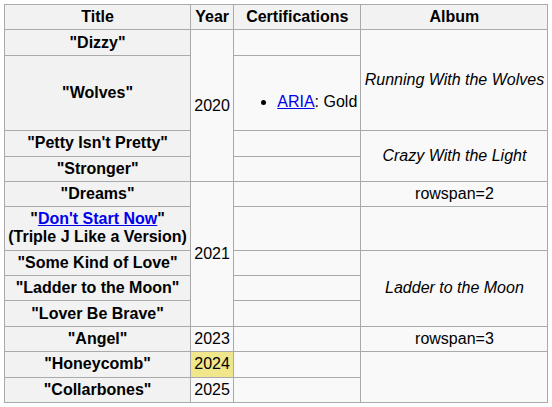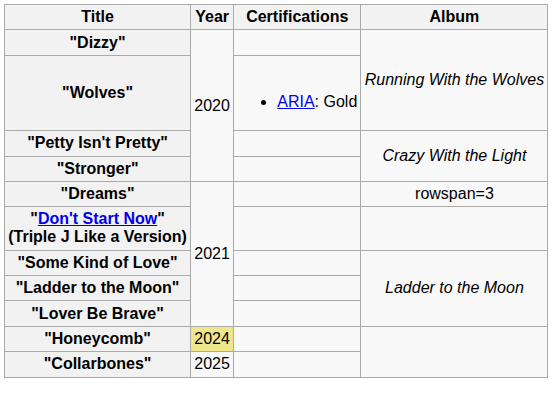"Dreams" | Album: rowspan=2 -> rowspan=3
- row: "Angel" | 2023 | rowspan=3
